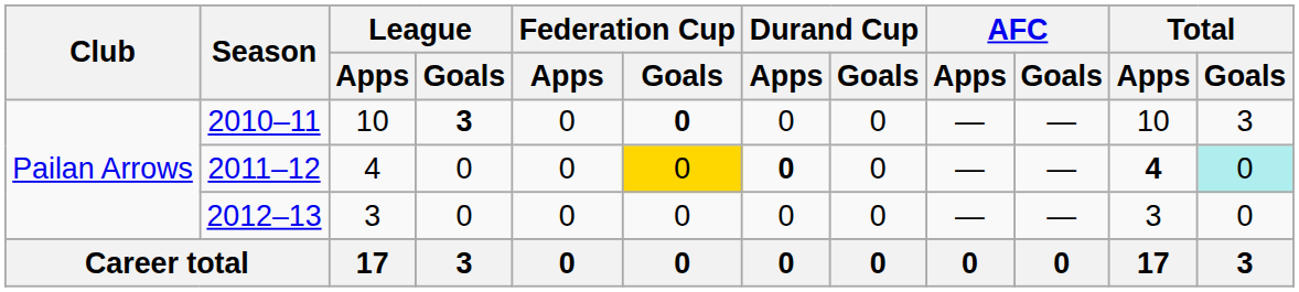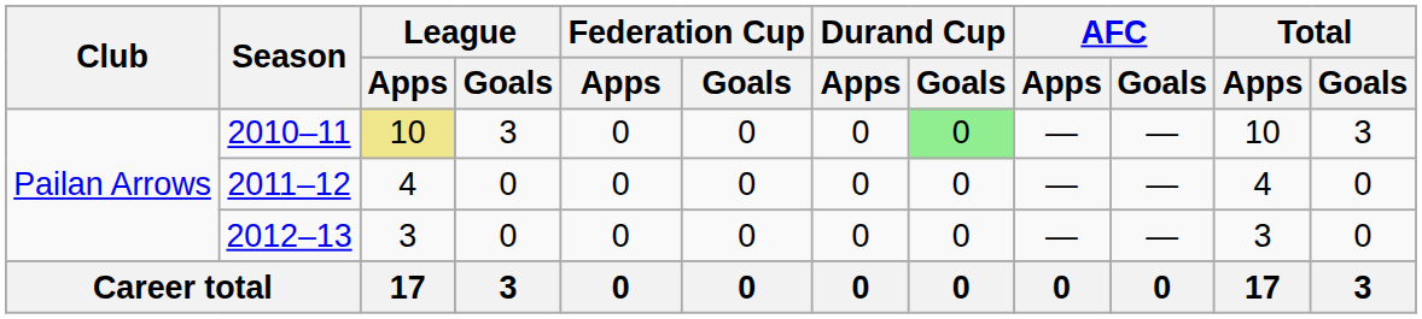2010–11 | League / Apps: no background -> khaki background
2010–11 | League / Goals: bold -> normal
2010–11 | Federation Cup / Goals: bold -> normal
2010–11 | Durand Cup / Goals: no background -> lightgreen background
2011–12 | Federation Cup / Goals: gold background -> no background
2011–12 | Durand Cup / Apps: bold -> normal
2011–12 | Total / Apps: bold -> normal
2011–12 | Total / Goals: paleturquoise background -> no background
